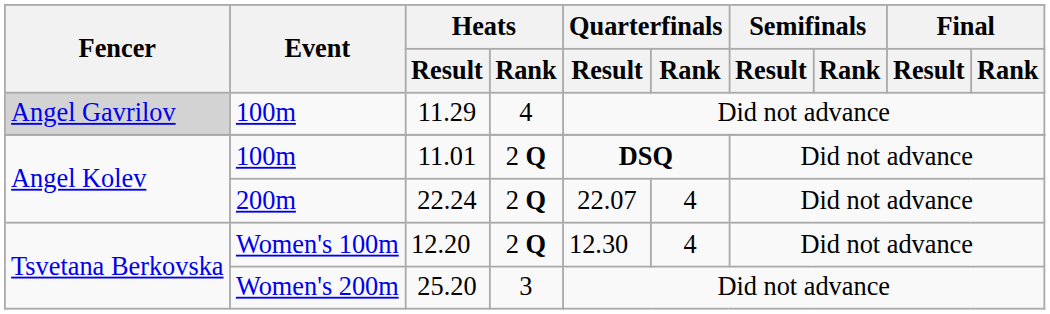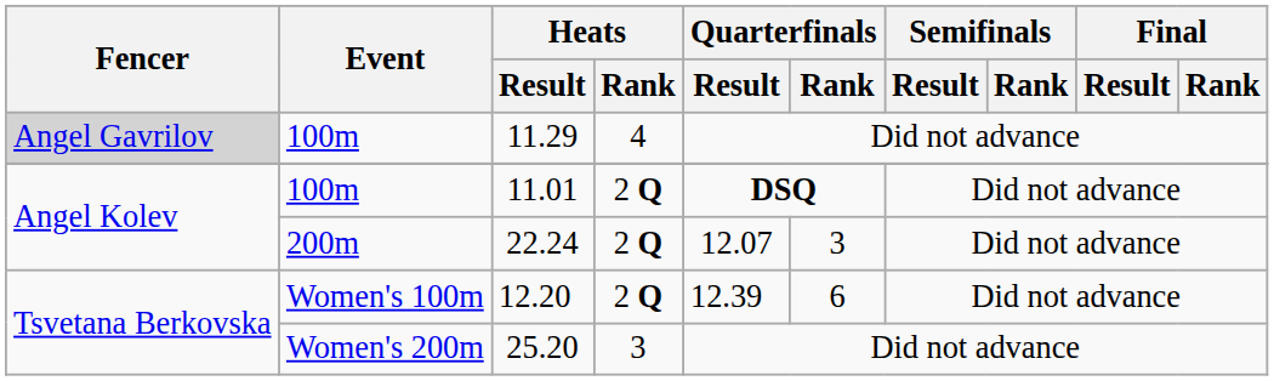22.24 | Quarterfinals / Result: 22.07 -> 12.07
22.24 | Quarterfinals / Rank: 4 -> 3
12.20 | Quarterfinals / Result: 12.30 -> 12.39
12.20 | Quarterfinals / Rank: 4 -> 6
